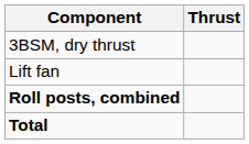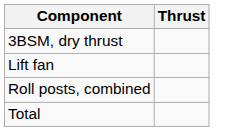Roll posts, combined | Component: bold -> normal
Total | Component: bold -> normal
